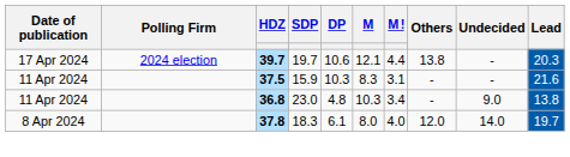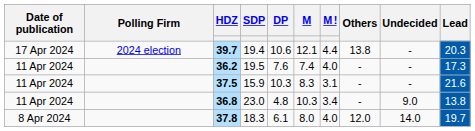39.7 | SDP: 19.7 -> 19.4
+ row: 11 Apr 2024 | 36.2 | 19.5 | 7.6 | 7.4 | 4.0 | - | - | 17.3
